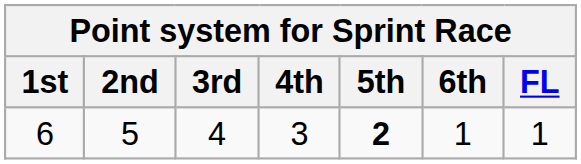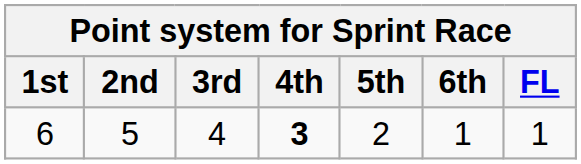6 | 4th: normal -> bold
6 | 5th: bold -> normal
